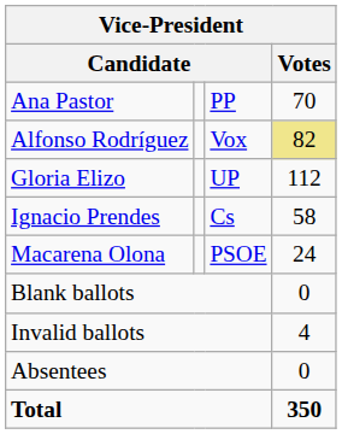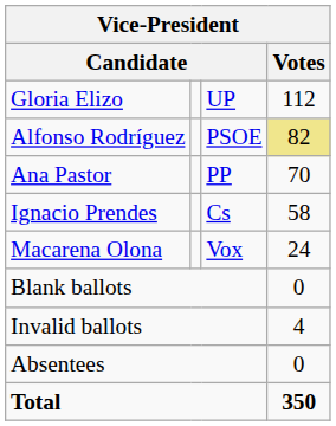rows swapped: Gloria Elizo <-> Ana Pastor
Alfonso Rodríguez | column 3: Vox -> PSOE
Macarena Olona | column 3: PSOE -> Vox
